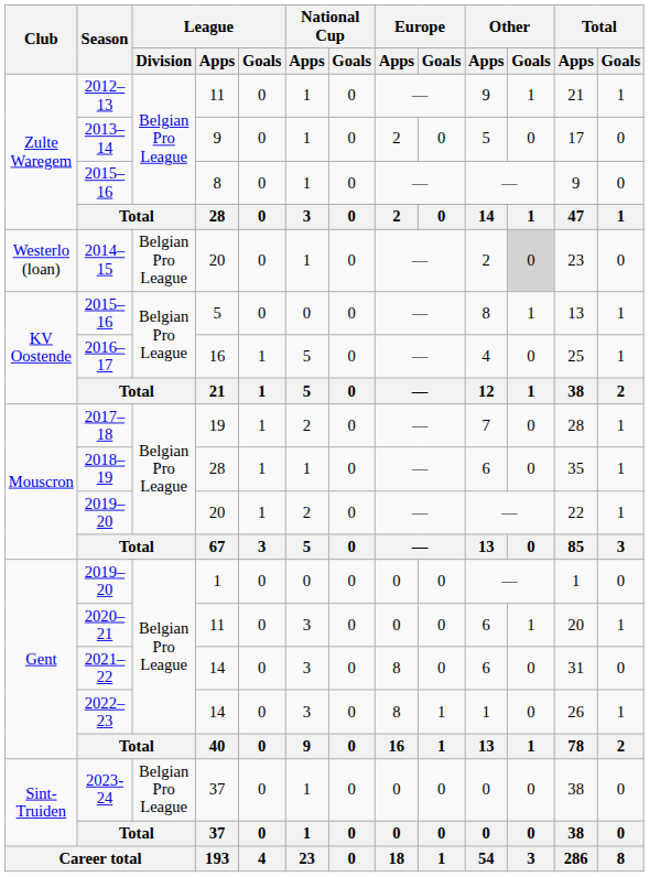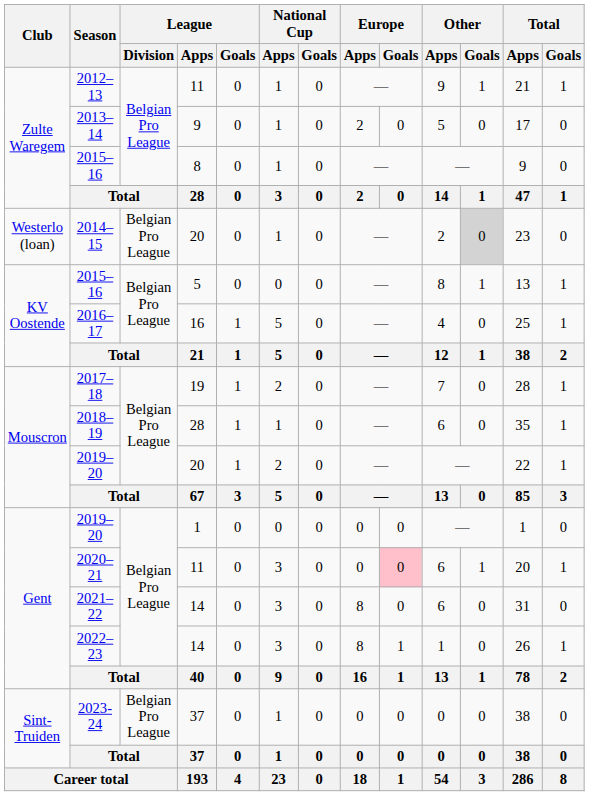2020–21 | Europe / Goals: no background -> pink background
